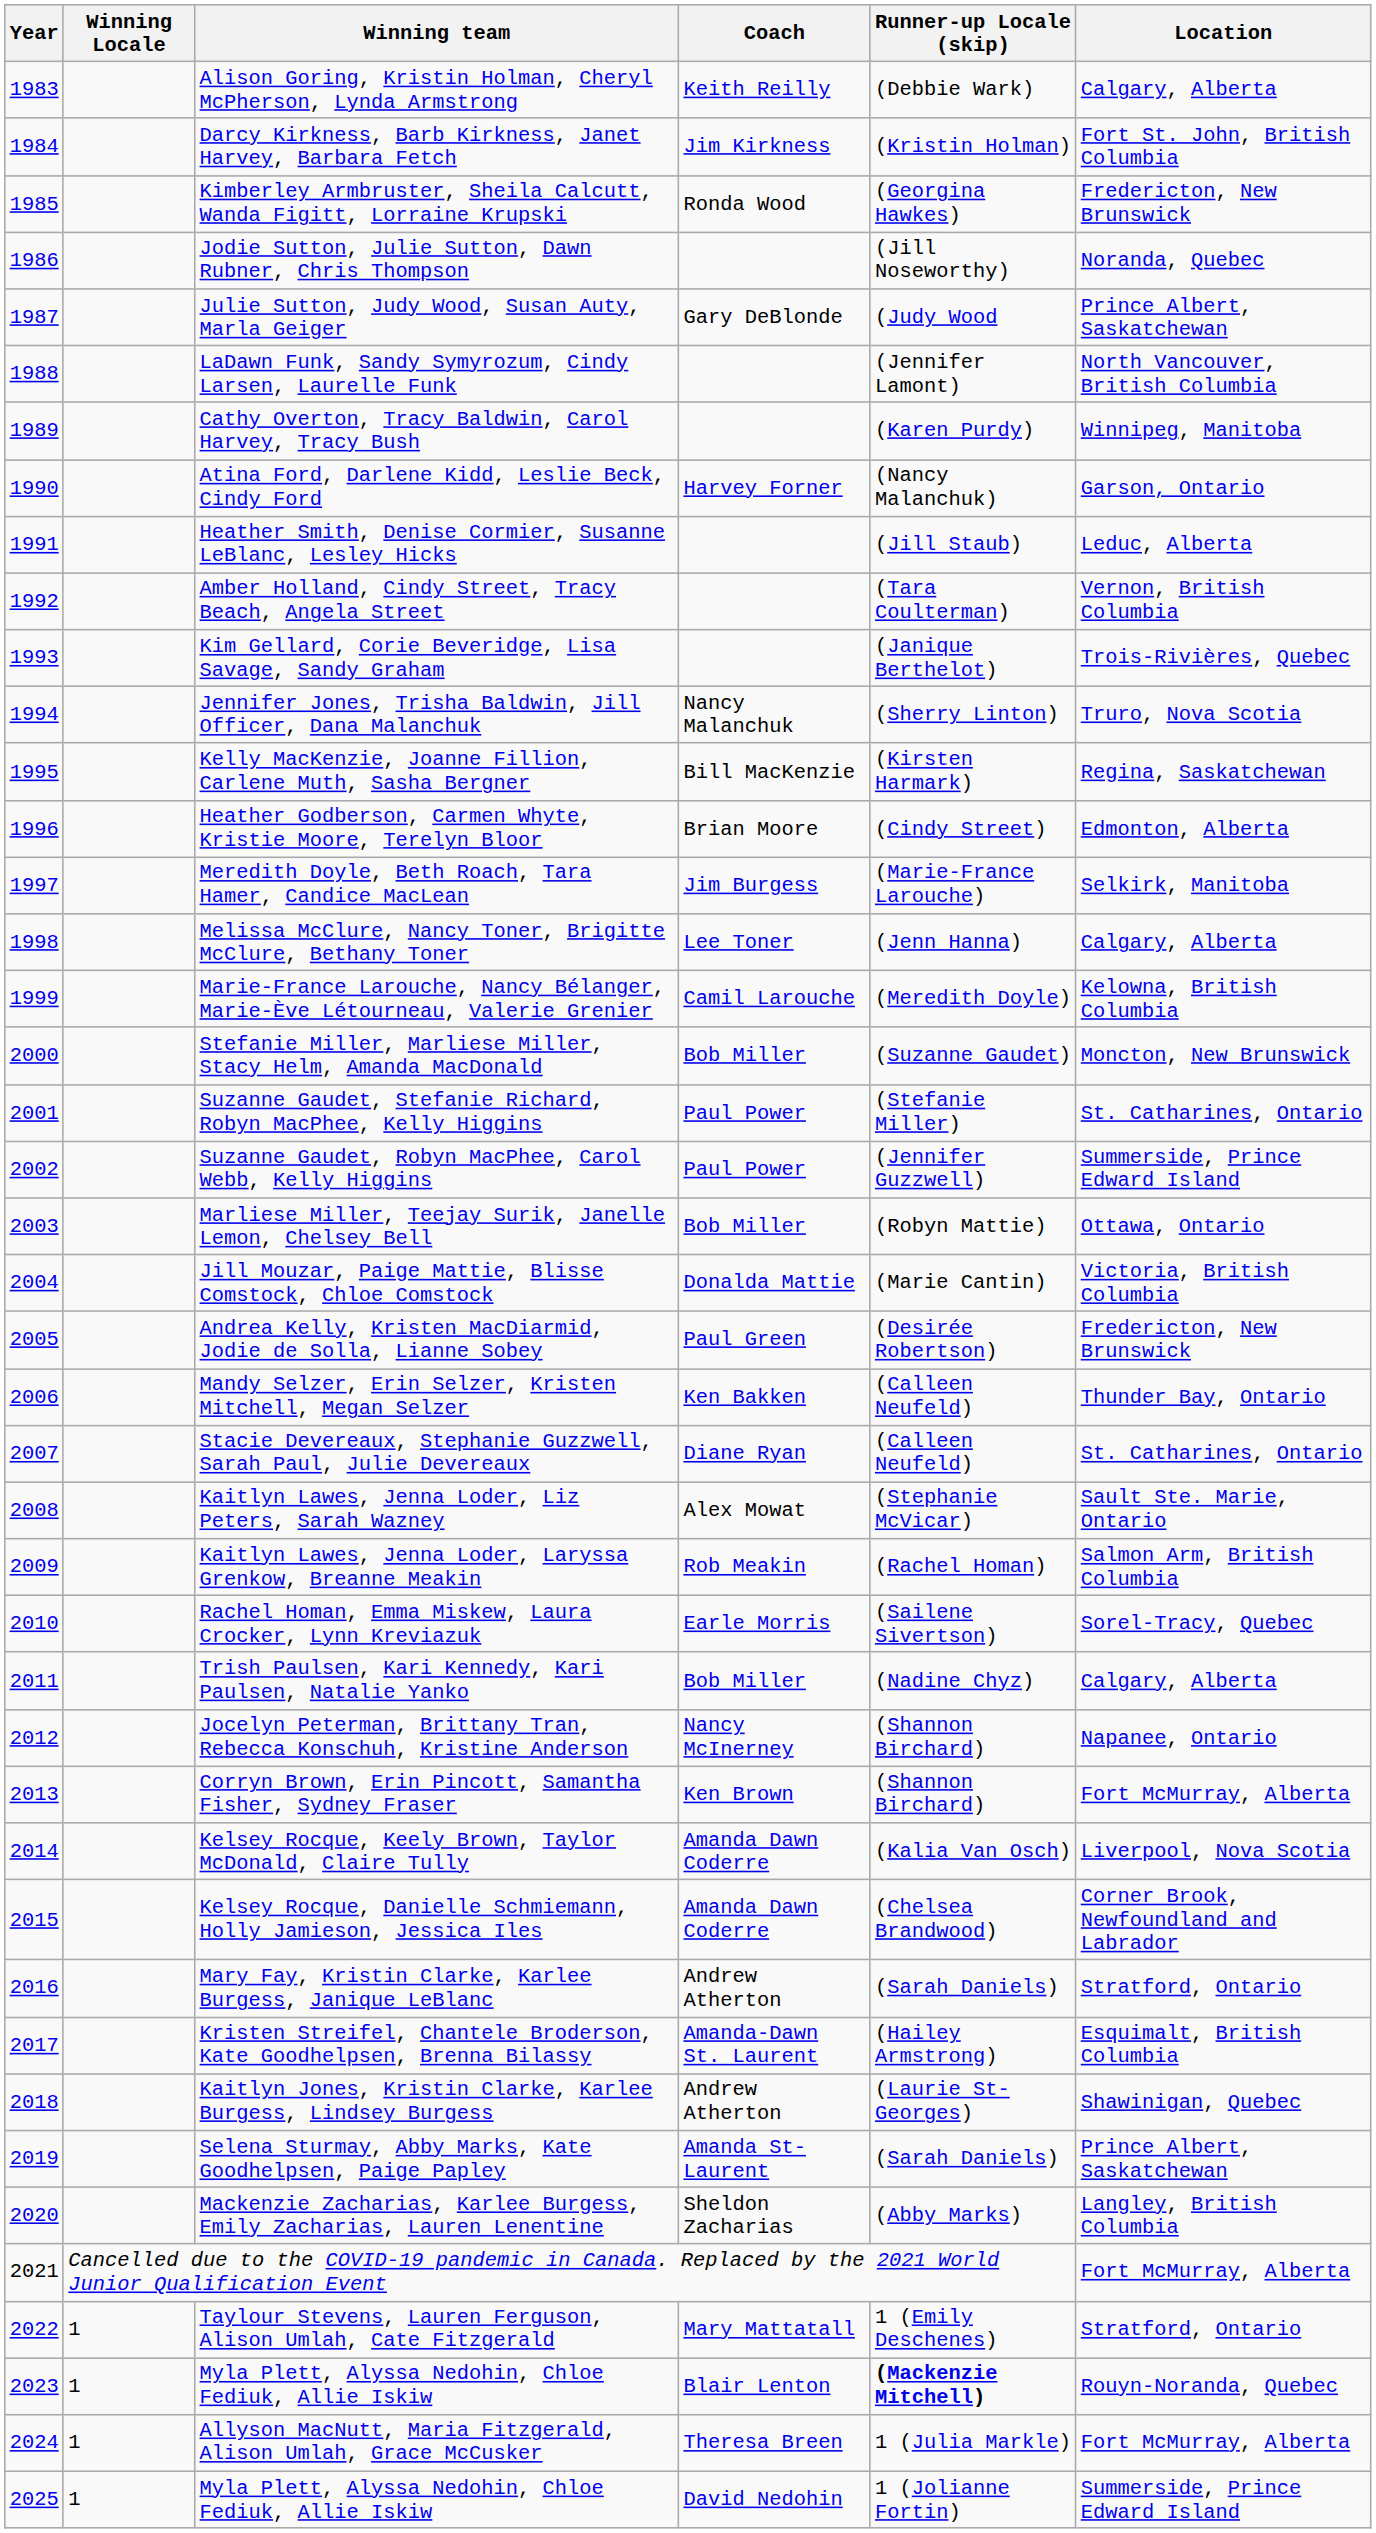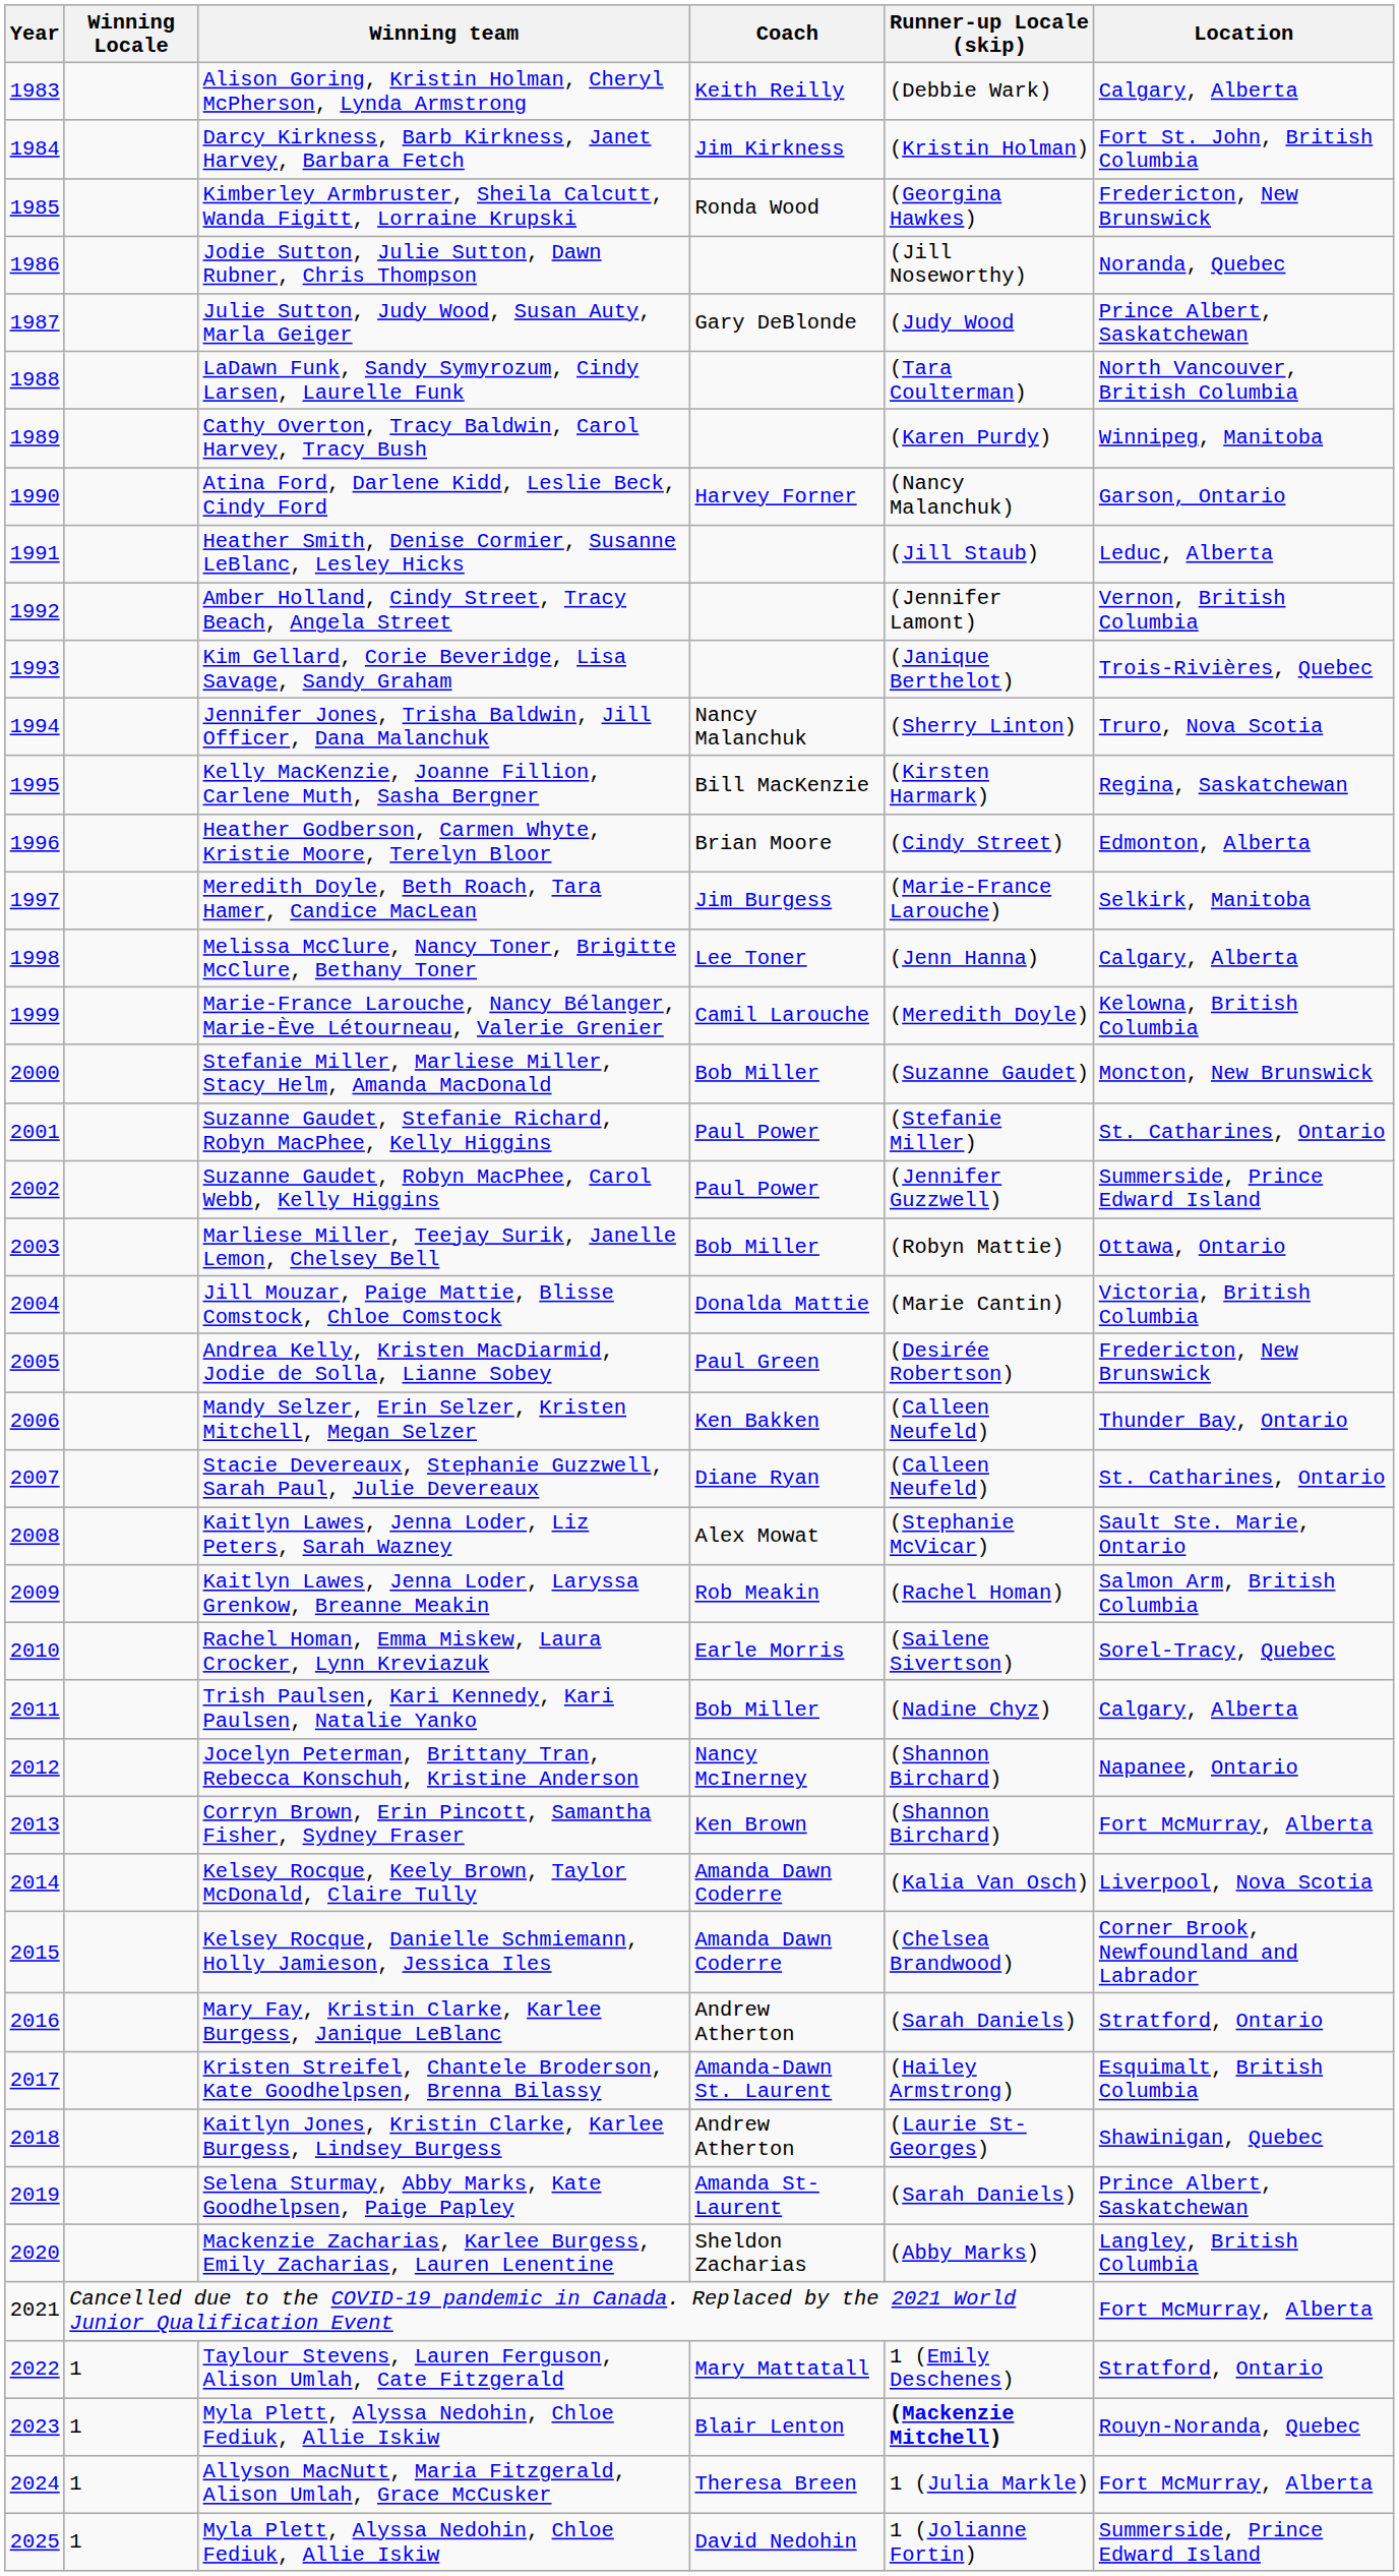LaDawn Funk, Sandy Symyrozum, Cindy Larsen, Laurelle Funk | Runner-up Locale (skip): (Jennifer Lamont) -> (Tara Coulterman)
Amber Holland, Cindy Street, Tracy Beach, Angela Street | Runner-up Locale (skip): (Tara Coulterman) -> (Jennifer Lamont)
